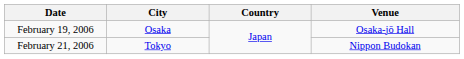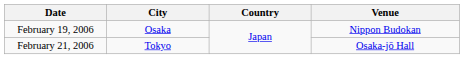February 19, 2006 | Venue: Osaka-jō Hall -> Nippon Budokan
February 21, 2006 | Venue: Nippon Budokan -> Osaka-jō Hall
